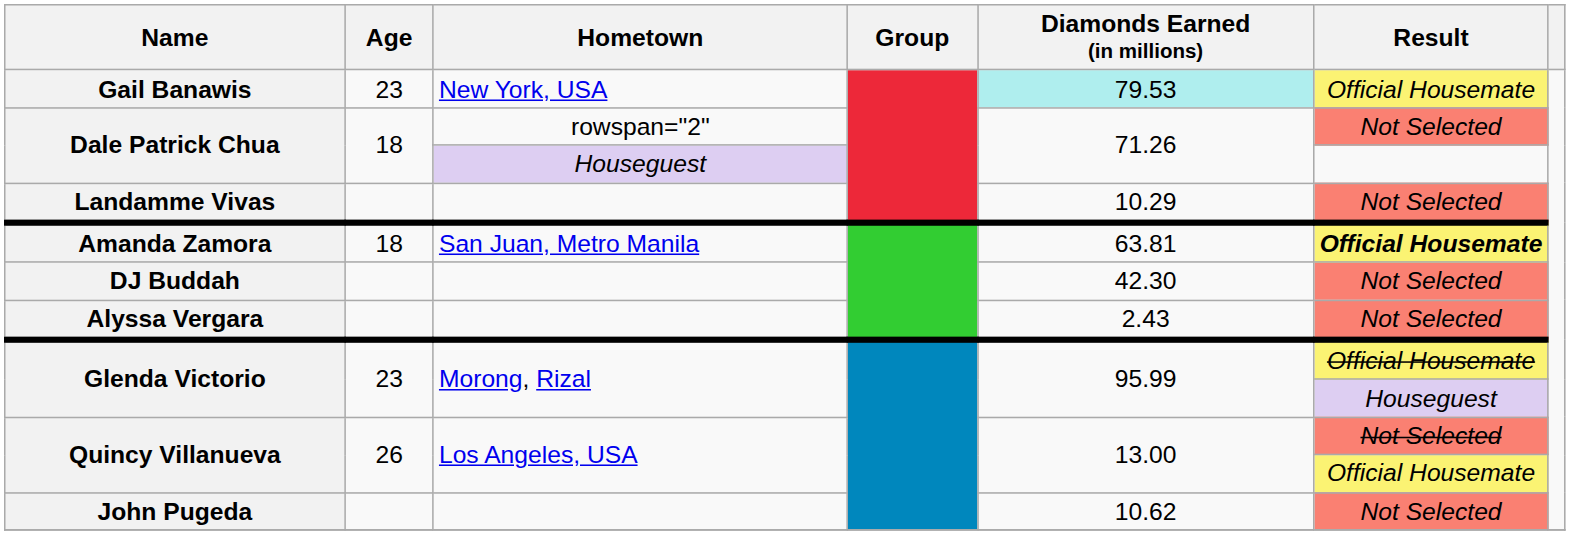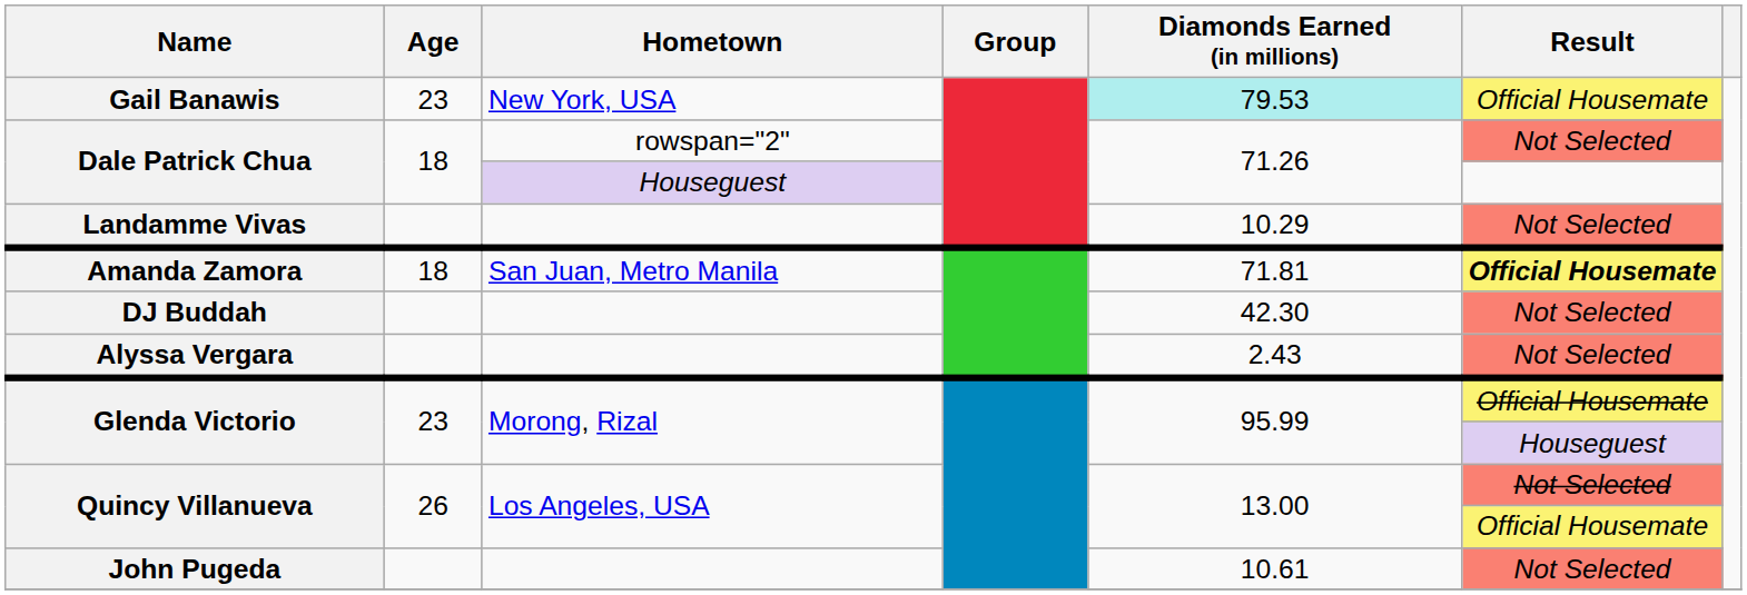Amanda Zamora | Diamonds Earned (in millions): 63.81 -> 71.81
John Pugeda | Diamonds Earned (in millions): 10.62 -> 10.61
